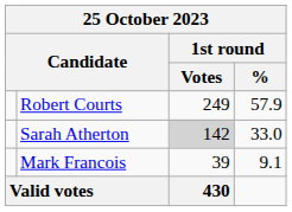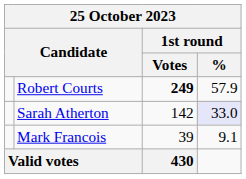Robert Courts | 1st round / Votes: normal -> bold
Sarah Atherton | 1st round / Votes: lightgrey background -> no background
Sarah Atherton | 1st round / %: no background -> lavender background
